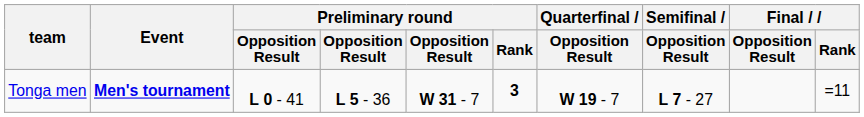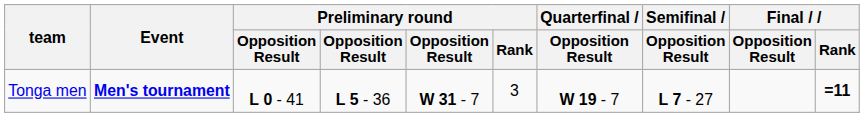Tonga men | Preliminary round / Rank: bold -> normal
Tonga men | Final / Rank: normal -> bold
